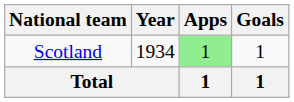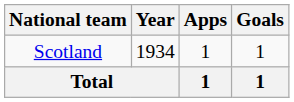Scotland | Apps: lightgreen background -> no background
